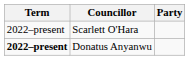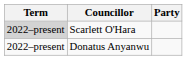Scarlett O'Hara | Term: no background -> lightgrey background
Donatus Anyanwu | Term: bold -> normal
